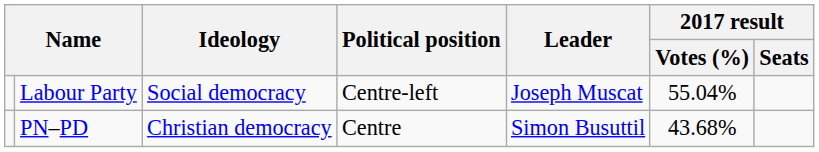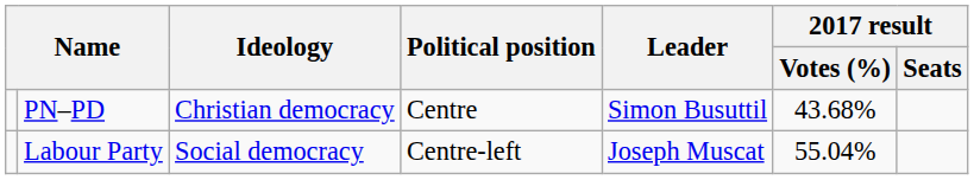rows swapped: Labour Party <-> PN–PD
